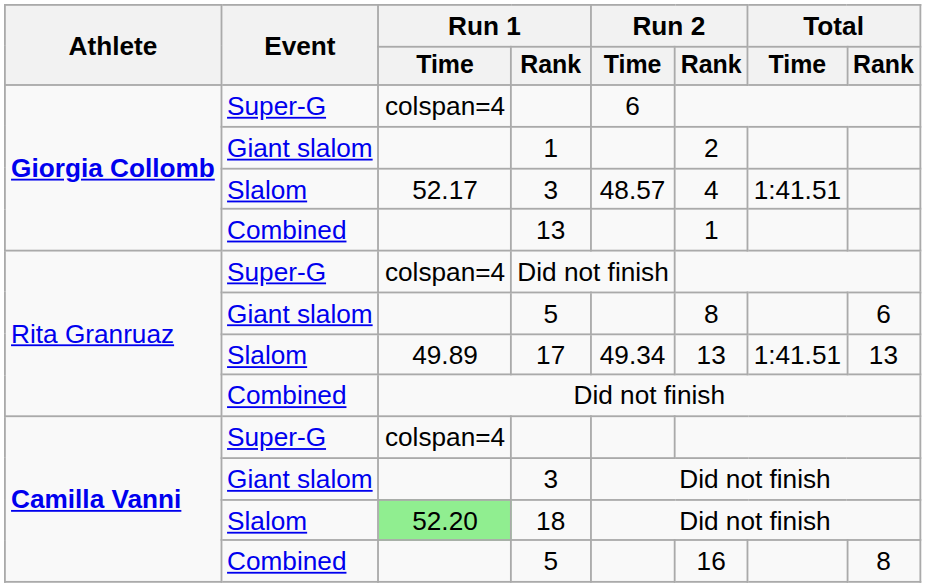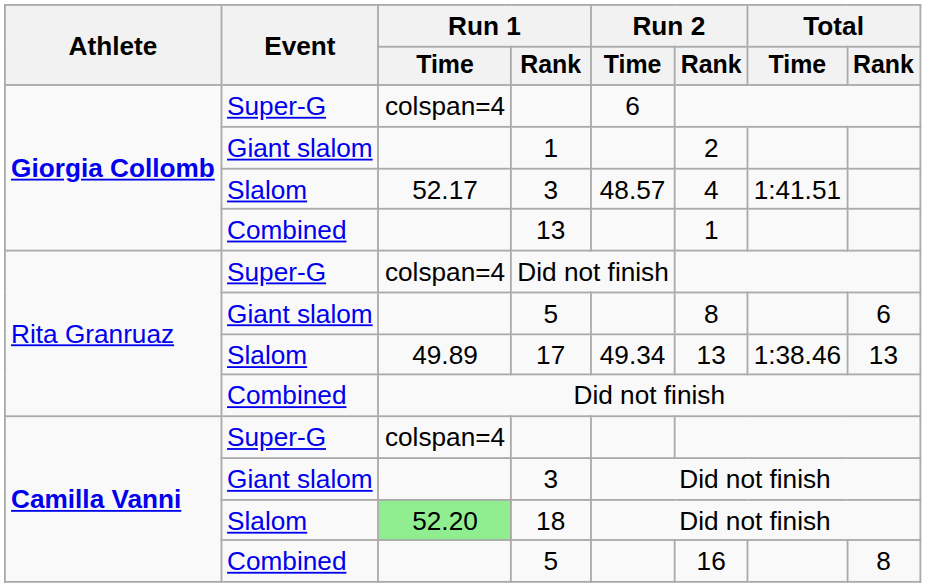17 | Total / Time: 1:41.51 -> 1:38.46
